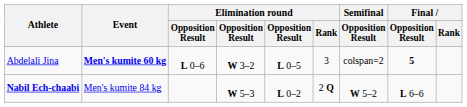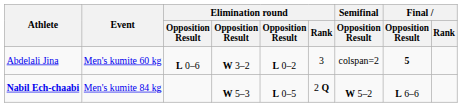Abdelali Jina | Event: bold -> normal
Abdelali Jina | column 5: L 0–5 -> L 0–2
Nabil Ech-chaabi | column 5: L 0–2 -> L 0–5
